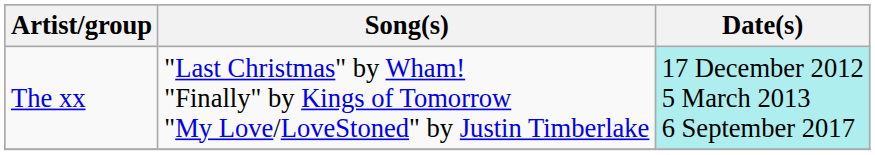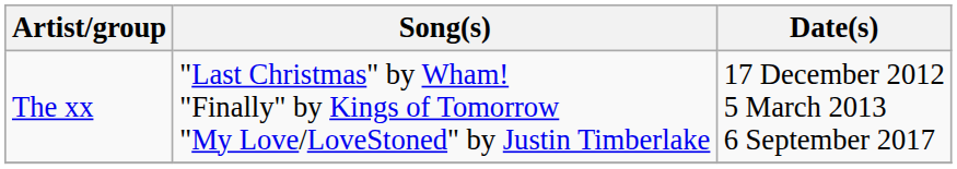The xx | Date(s): paleturquoise background -> no background
